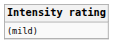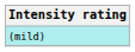row 2 | column 1: no background -> paleturquoise background
